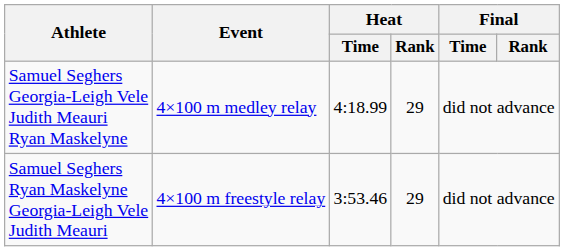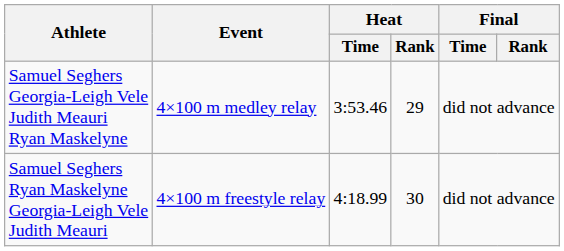row 3 | Heat / Time: 4:18.99 -> 3:53.46
row 4 | Heat / Time: 3:53.46 -> 4:18.99
row 4 | Heat / Rank: 29 -> 30
